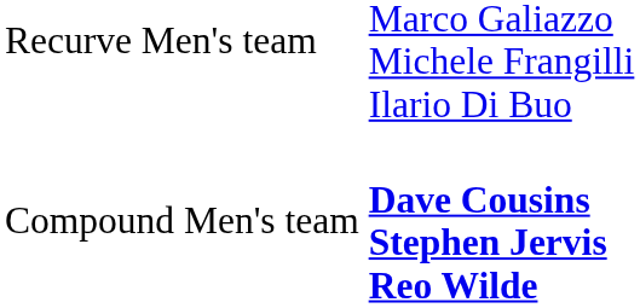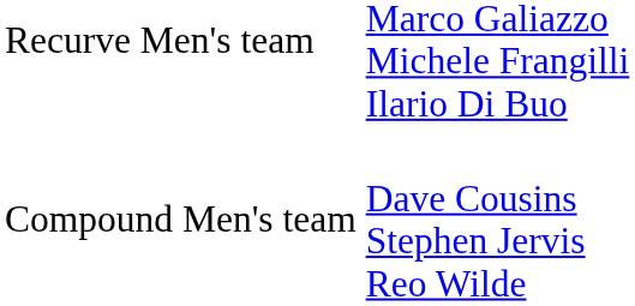Compound Men's team | column 2: bold -> normal
